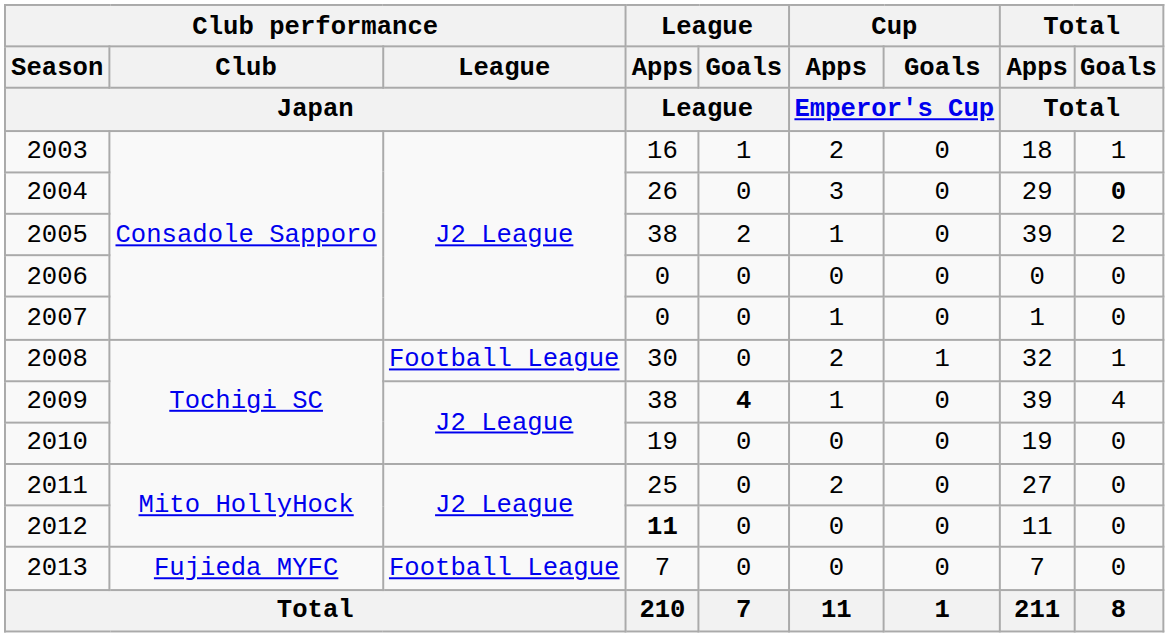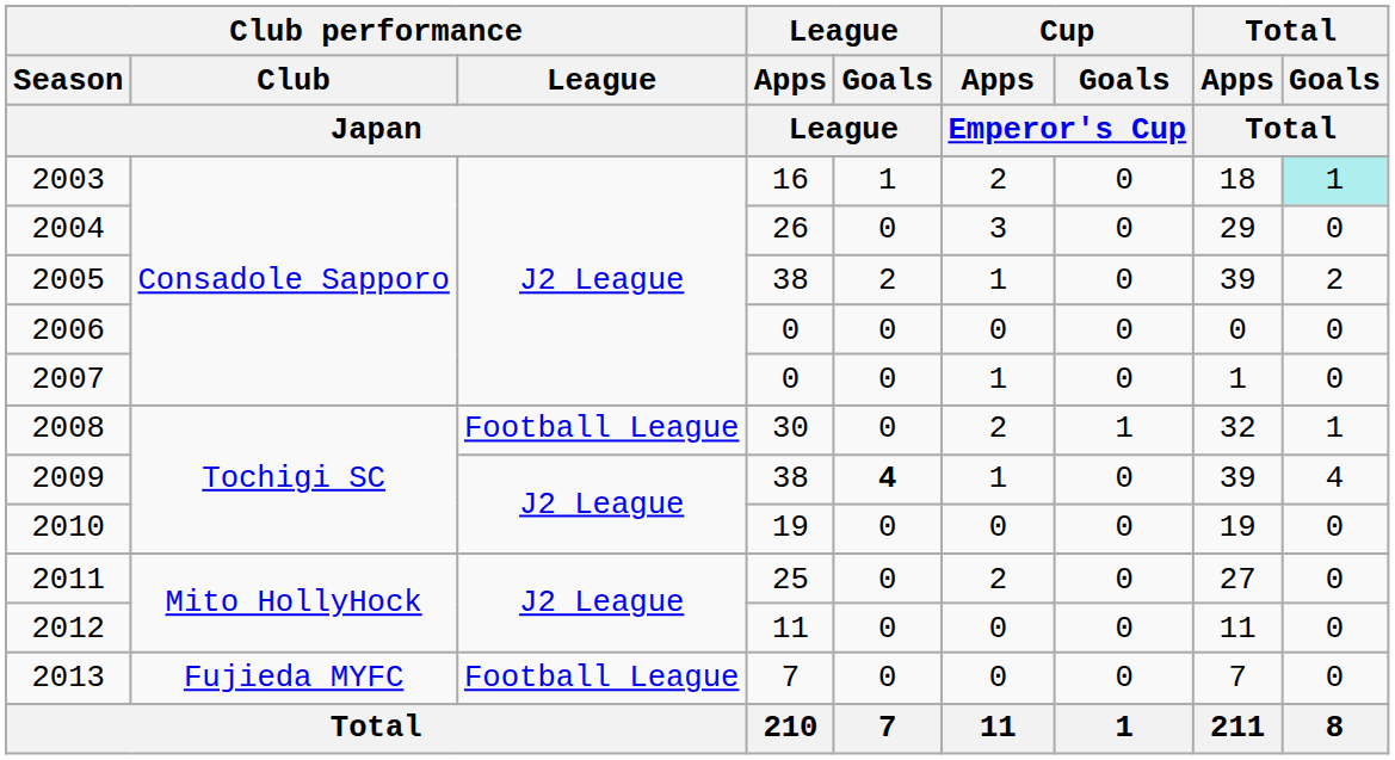2003 | Total / Goals / Total: no background -> paleturquoise background
2004 | Total / Goals / Total: bold -> normal
2012 | League / Apps / League: bold -> normal
